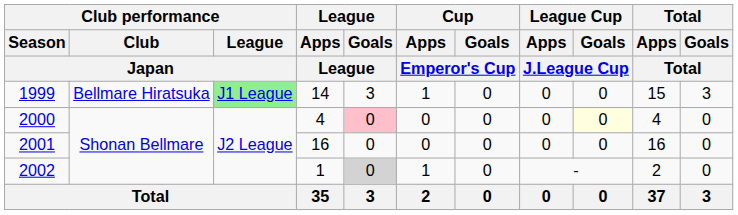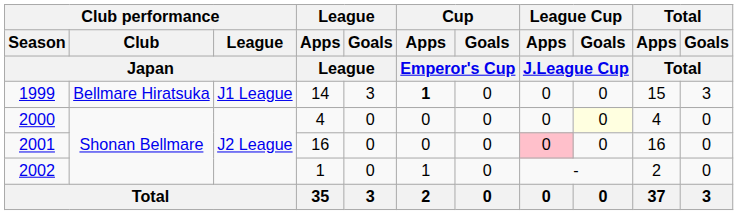1999 | Club performance / League / Japan: lightgreen background -> no background
1999 | Cup / Apps / Emperor's Cup: normal -> bold
2000 | League / Goals / League: pink background -> no background
2001 | League Cup / Apps / J.League Cup: no background -> pink background
2002 | League / Goals / League: lightgrey background -> no background
